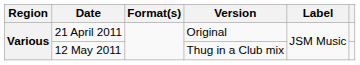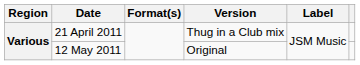21 April 2011 | Version: Original -> Thug in a Club mix
12 May 2011 | Version: Thug in a Club mix -> Original
